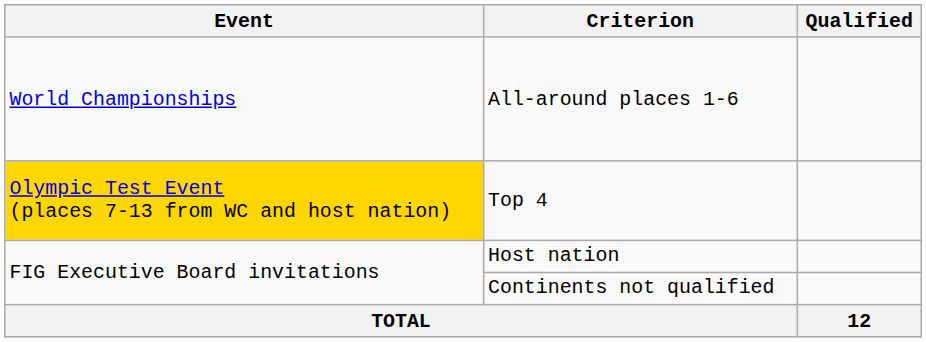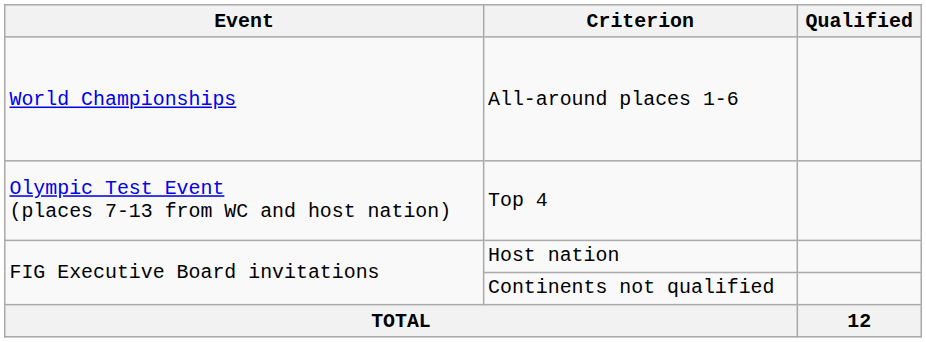Top 4 | Event: gold background -> no background
